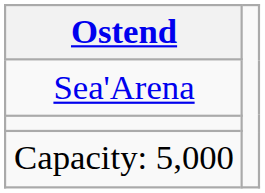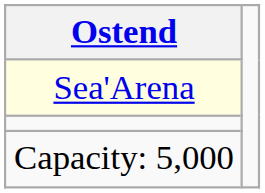Sea'Arena | Ostend: no background -> lightyellow background
